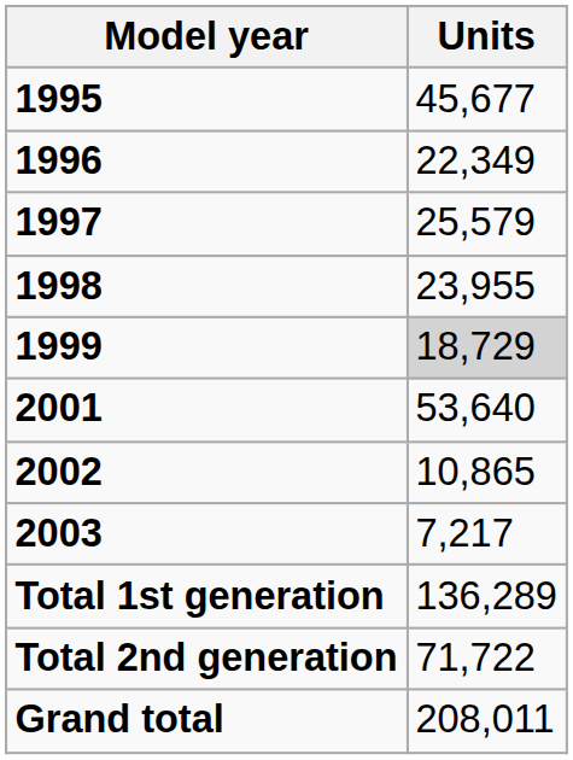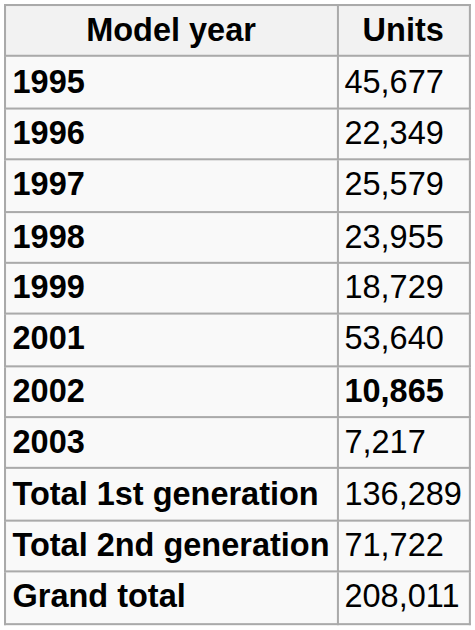1999 | Units: lightgrey background -> no background
2002 | Units: normal -> bold
